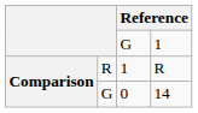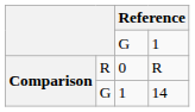row 3 | column 3: 1 -> 0
row 4 | column 3: 0 -> 1
